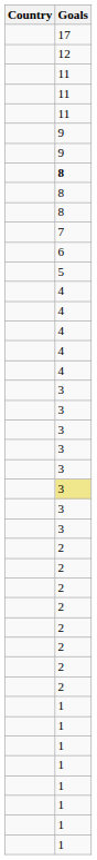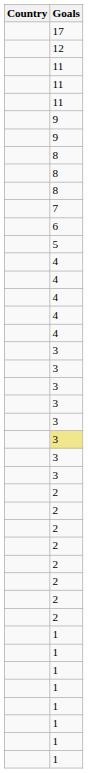row 9 | Goals: bold -> normal
